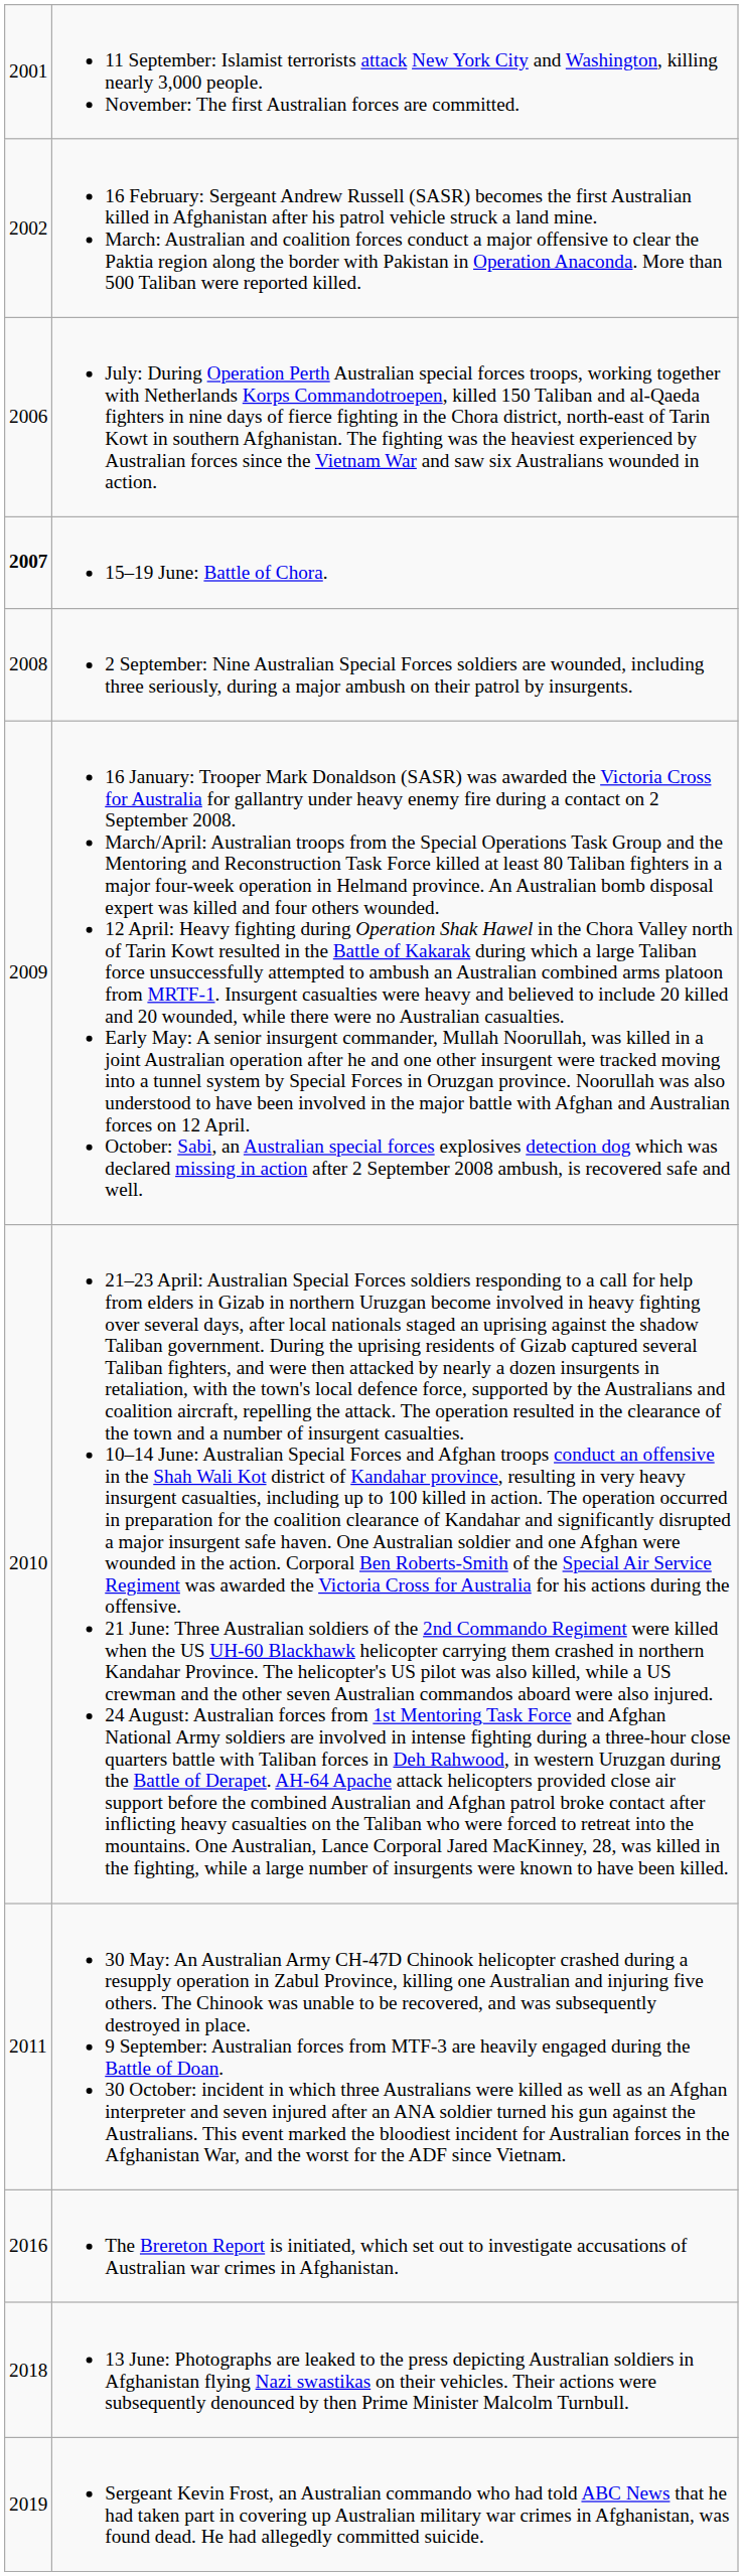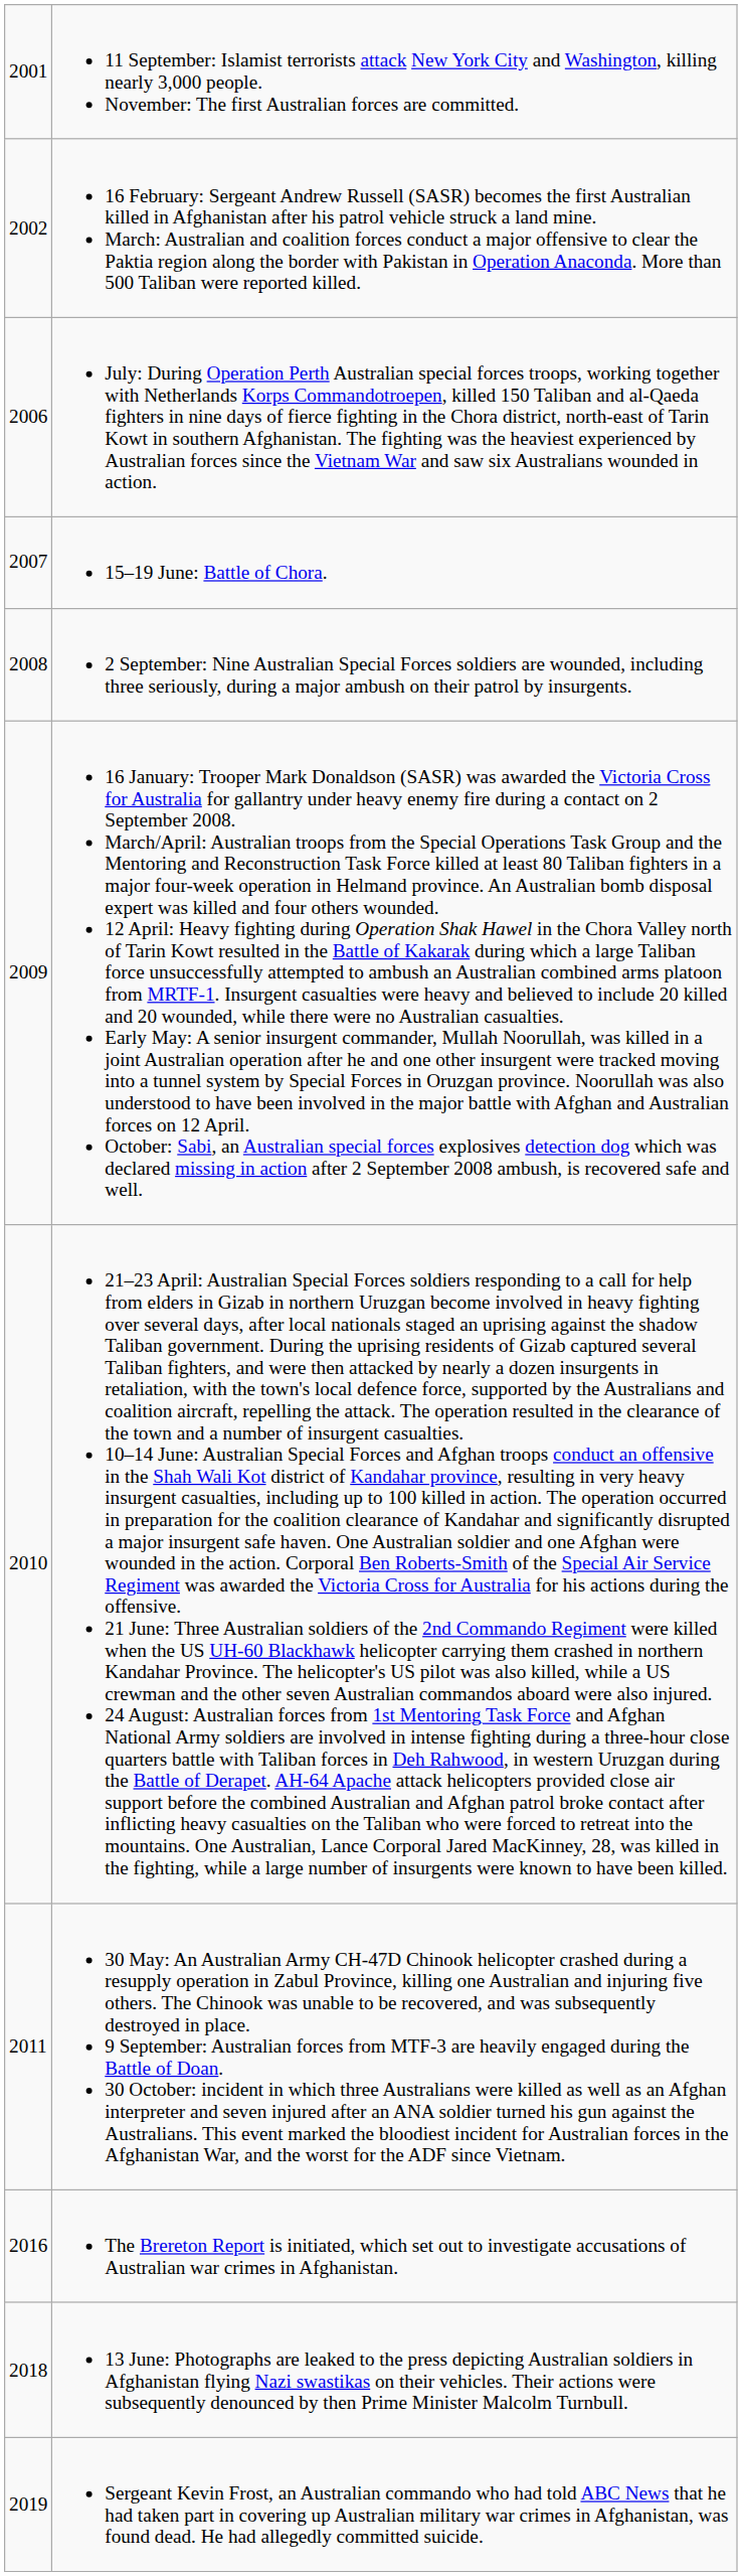15–19 June: Battle of Chora. | column 1: bold -> normal
